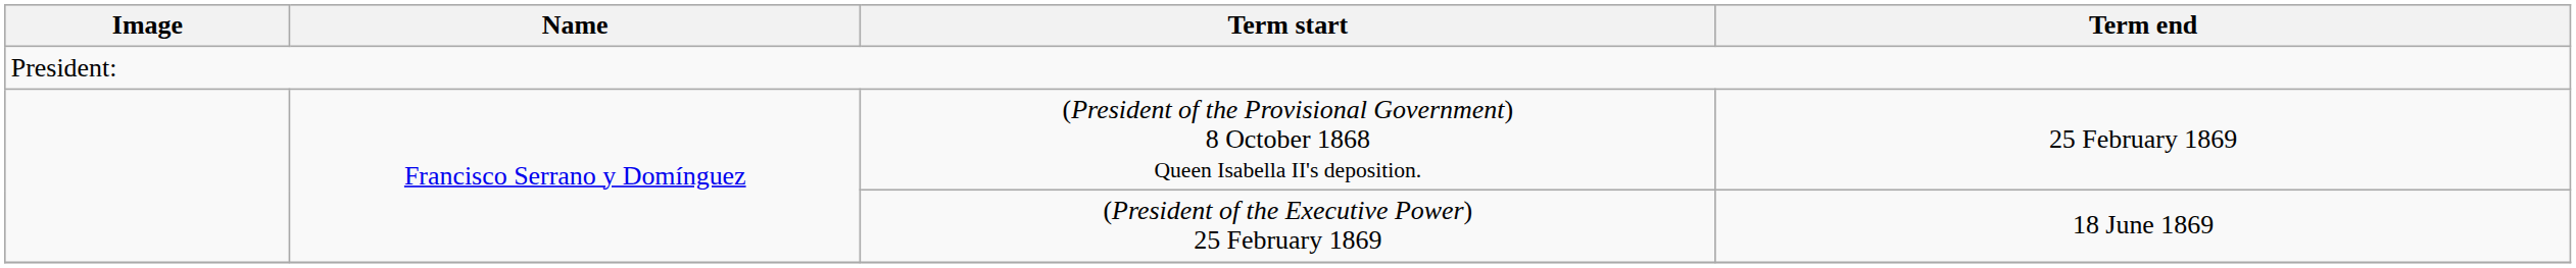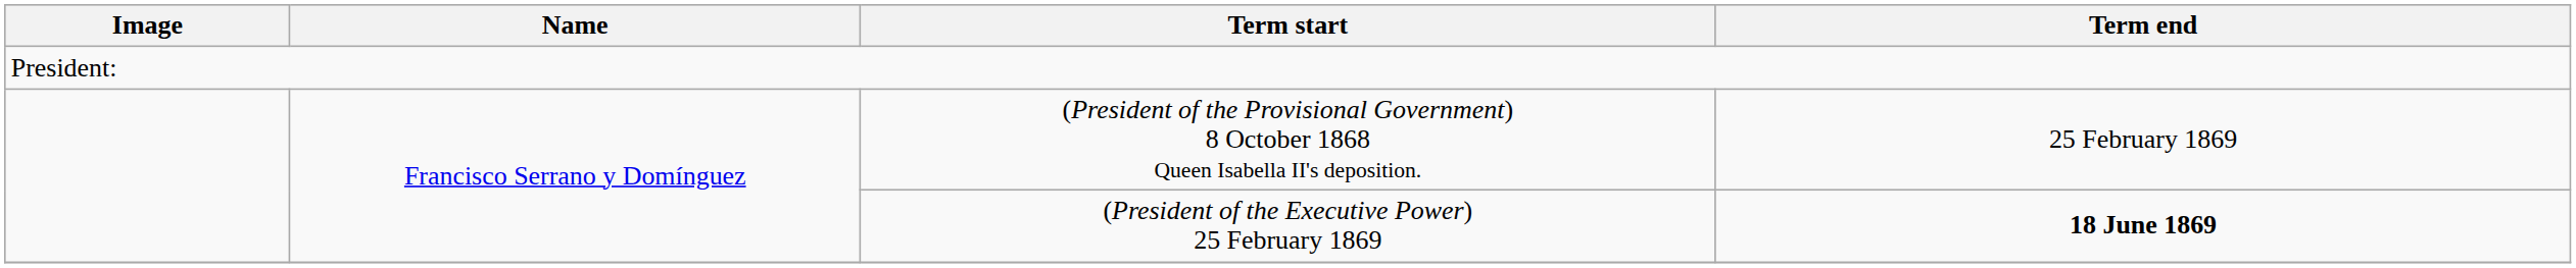(President of the Executive Power) 25 February 1869 | Term end: normal -> bold
